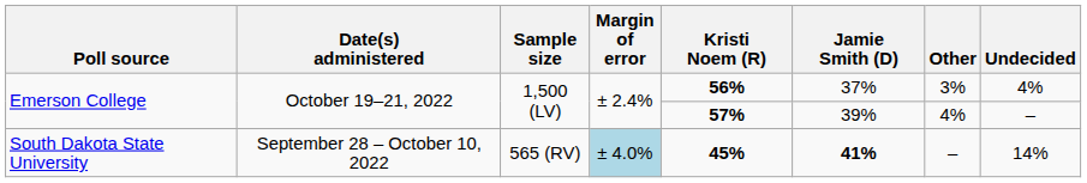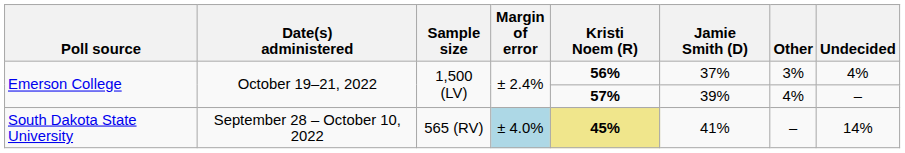South Dakota State University | Kristi Noem (R): no background -> khaki background
South Dakota State University | Jamie Smith (D): bold -> normal
